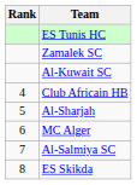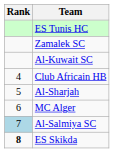Al-Salmiya SC | Rank: no background -> lightblue background
ES Skikda | Rank: normal -> bold
